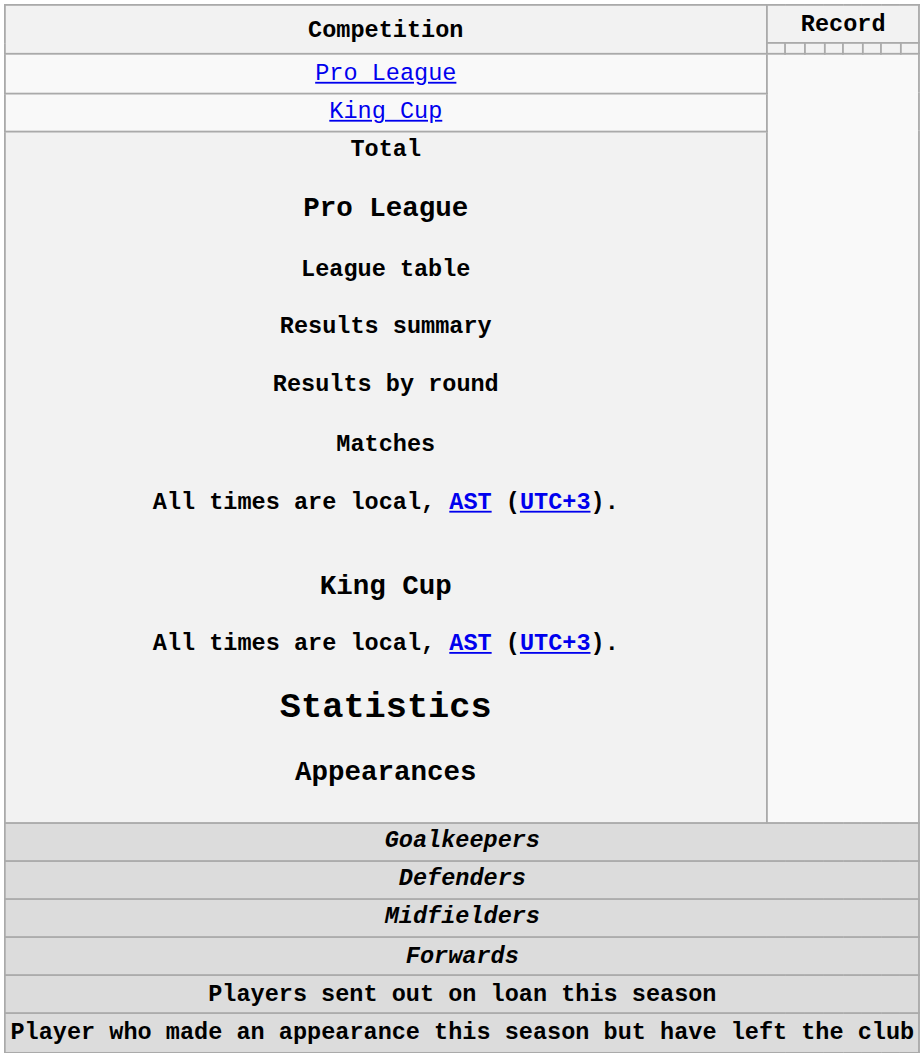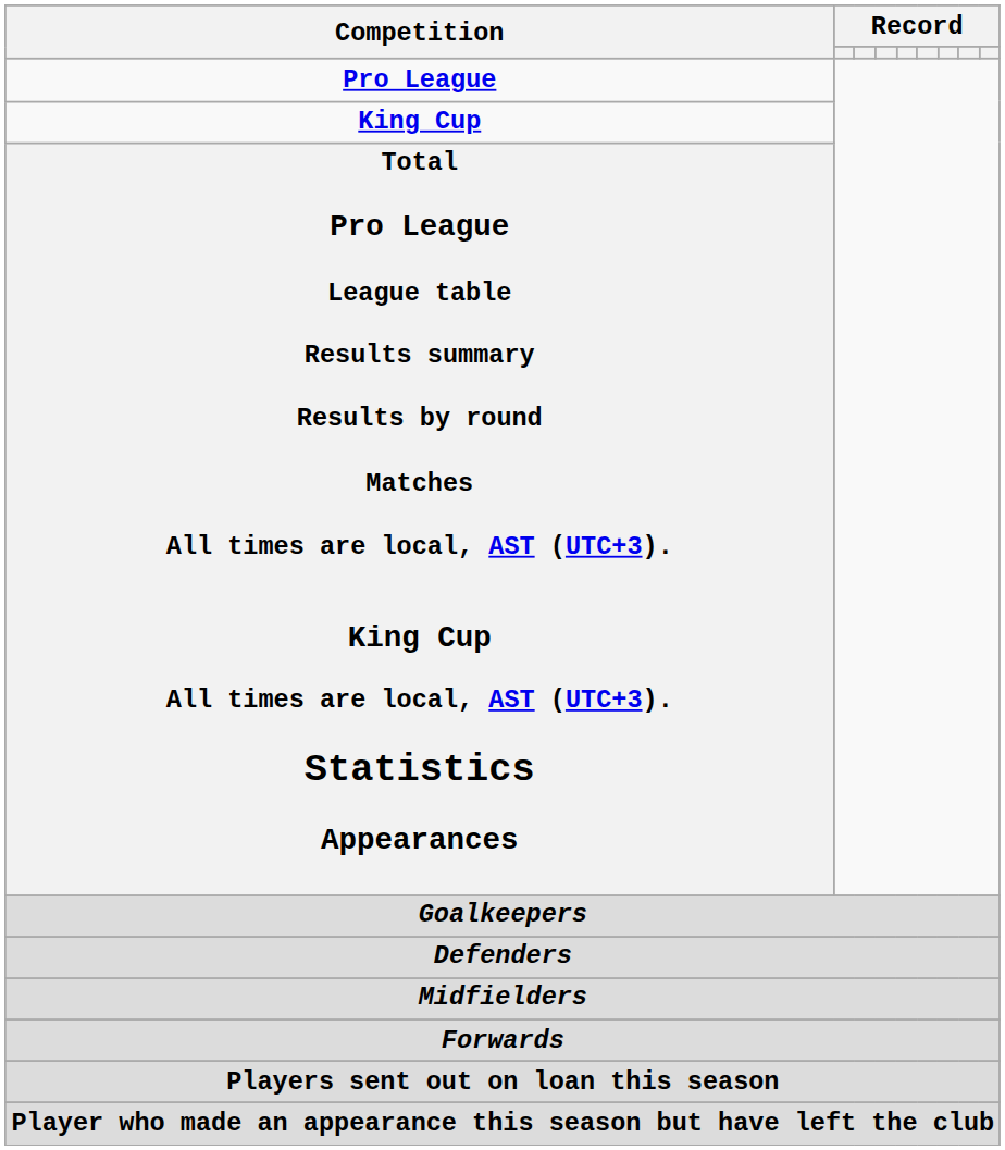Pro League | Competition: normal -> bold
King Cup | Competition: normal -> bold
